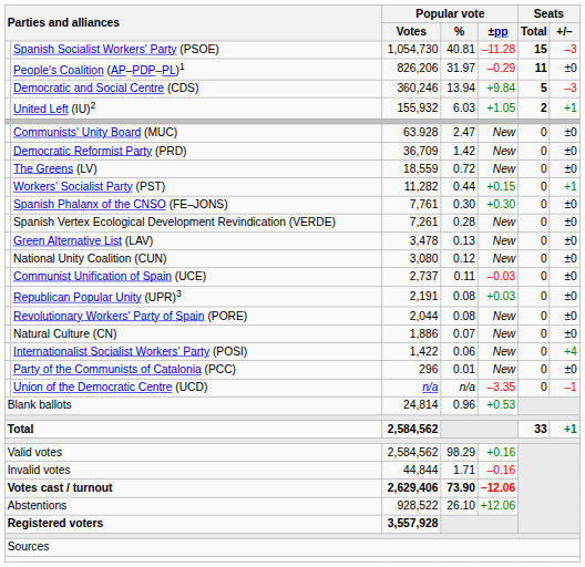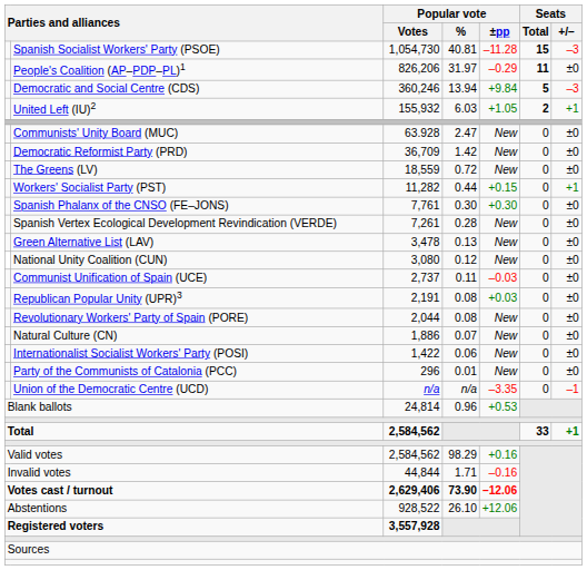Internationalist Socialist Workers' Party (POSI) | Seats / +/−: +4 -> ±0
